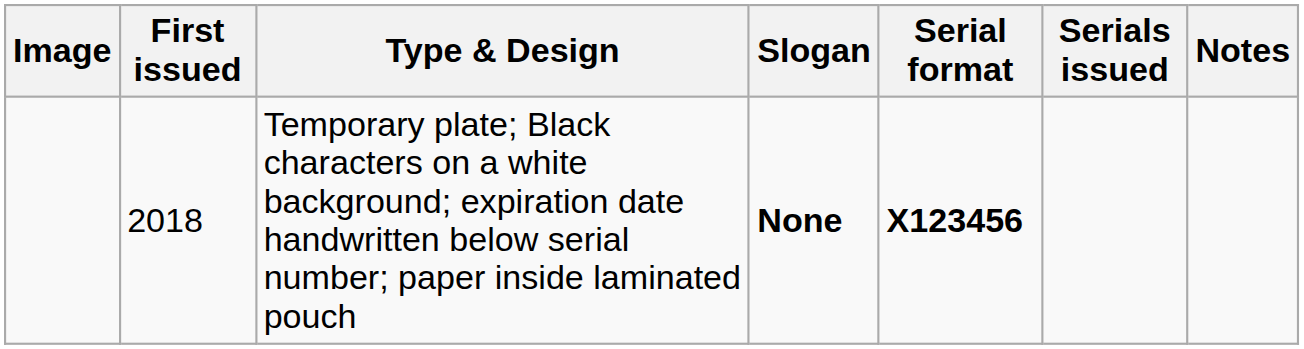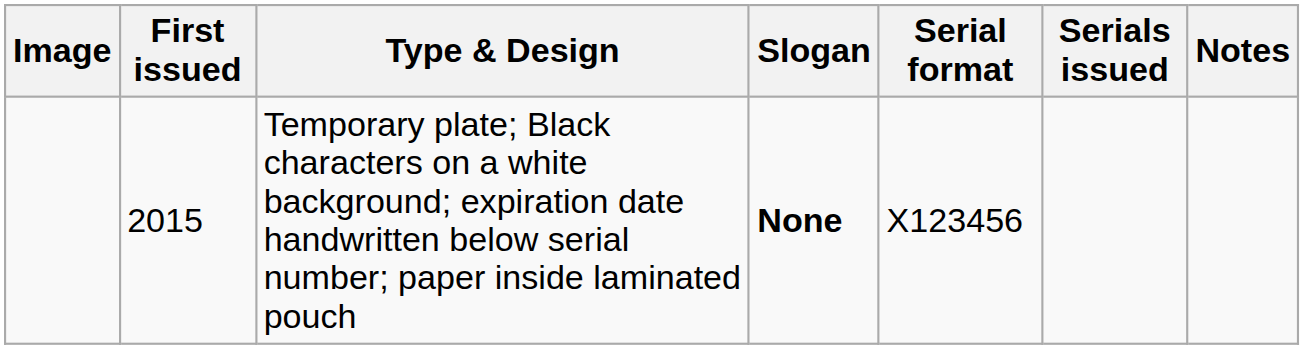row 2 | First issued: 2018 -> 2015
row 2 | Serial format: bold -> normal
